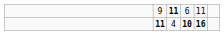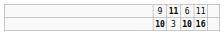row 2 | column 2: 11 -> 10
row 2 | column 3: 4 -> 3
